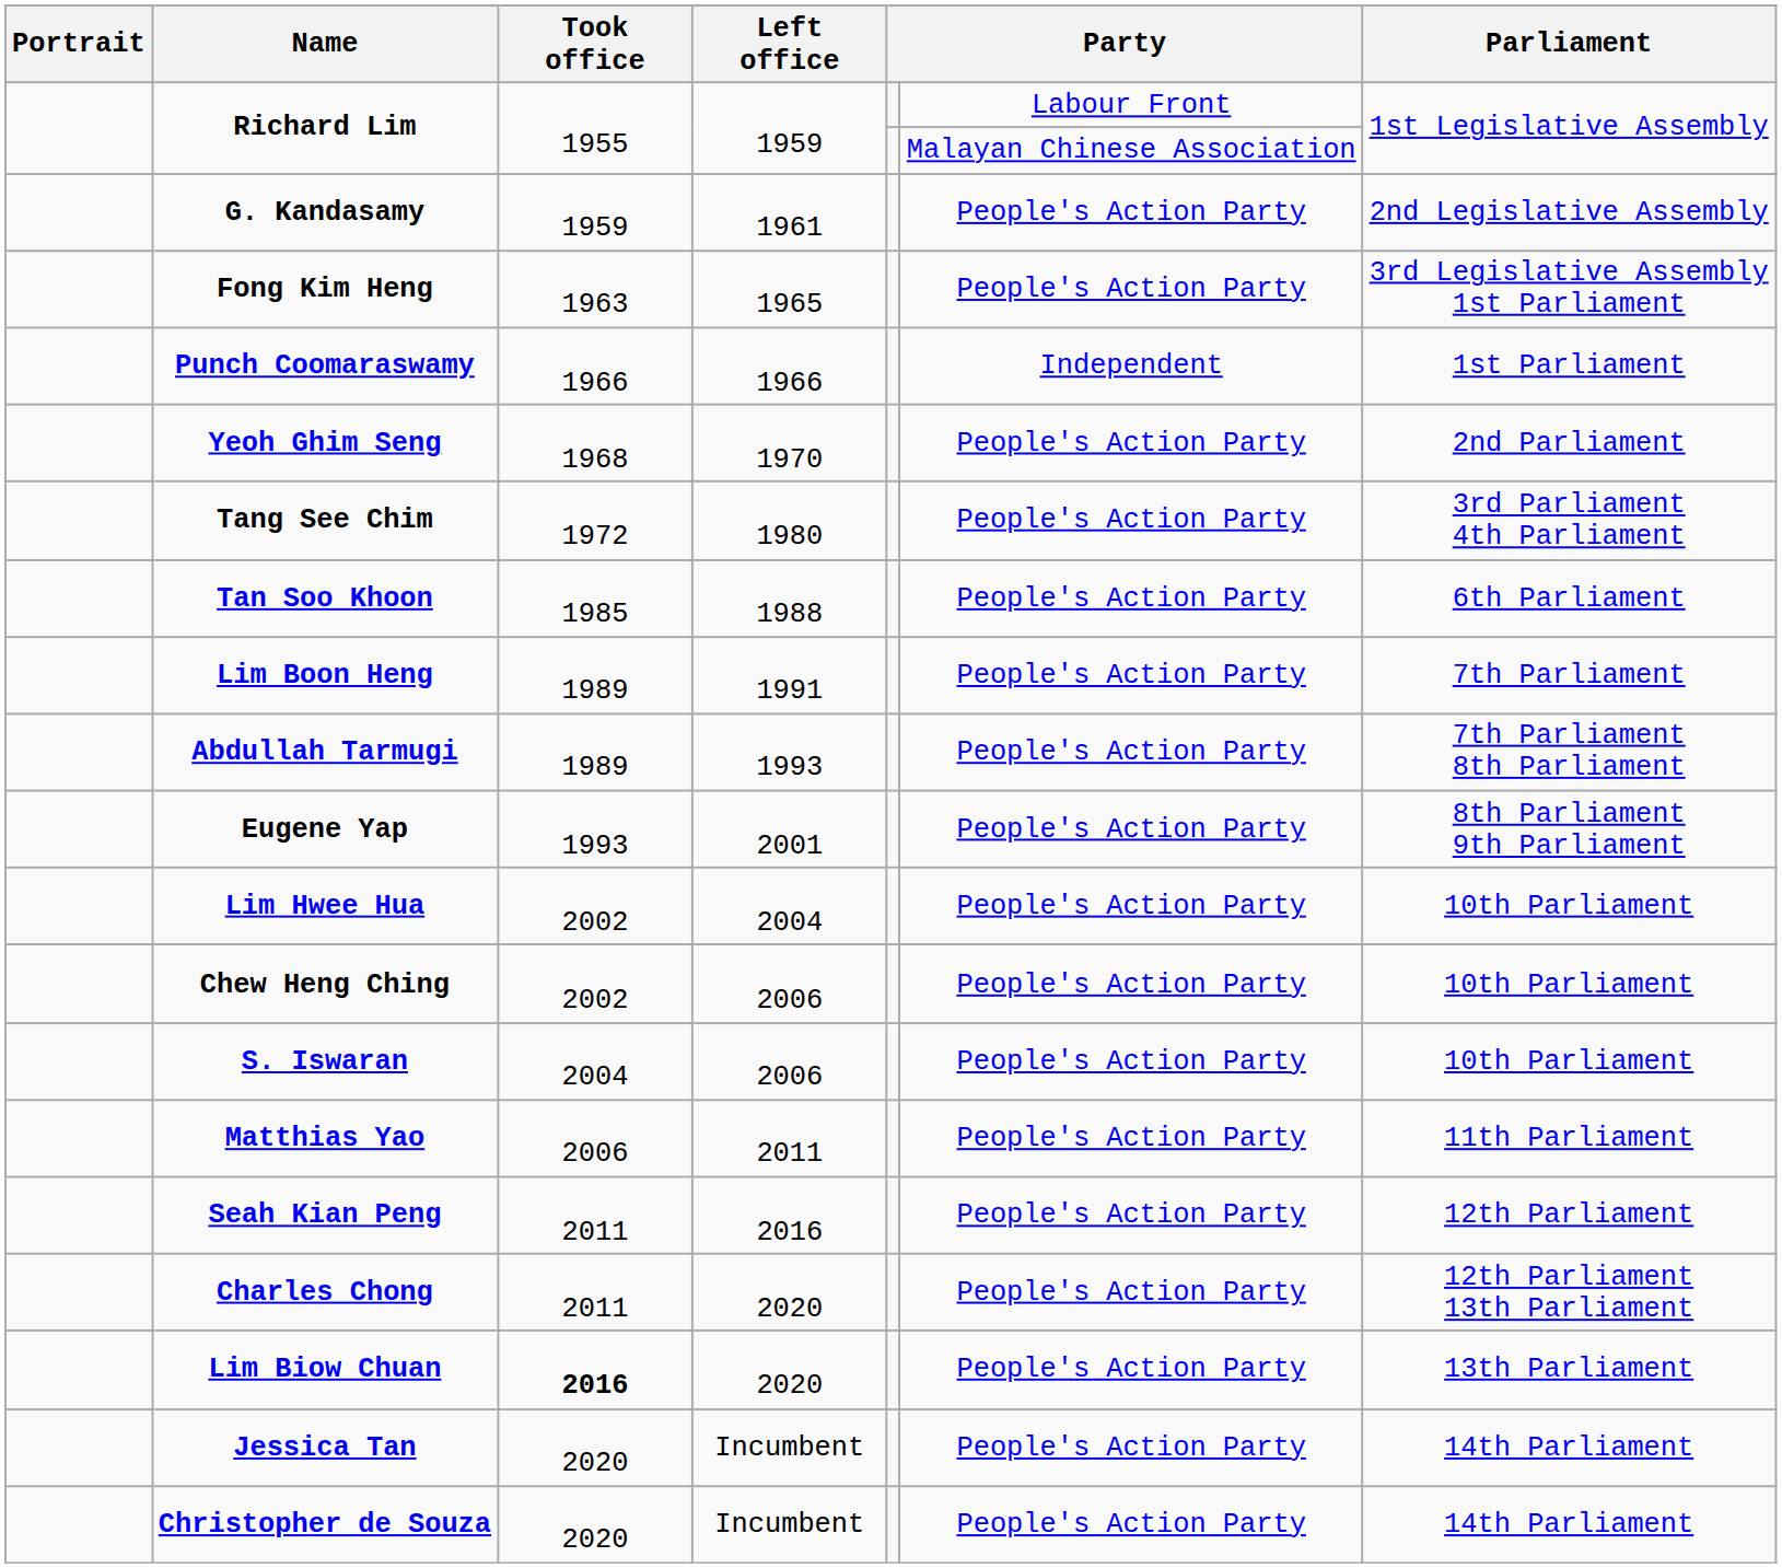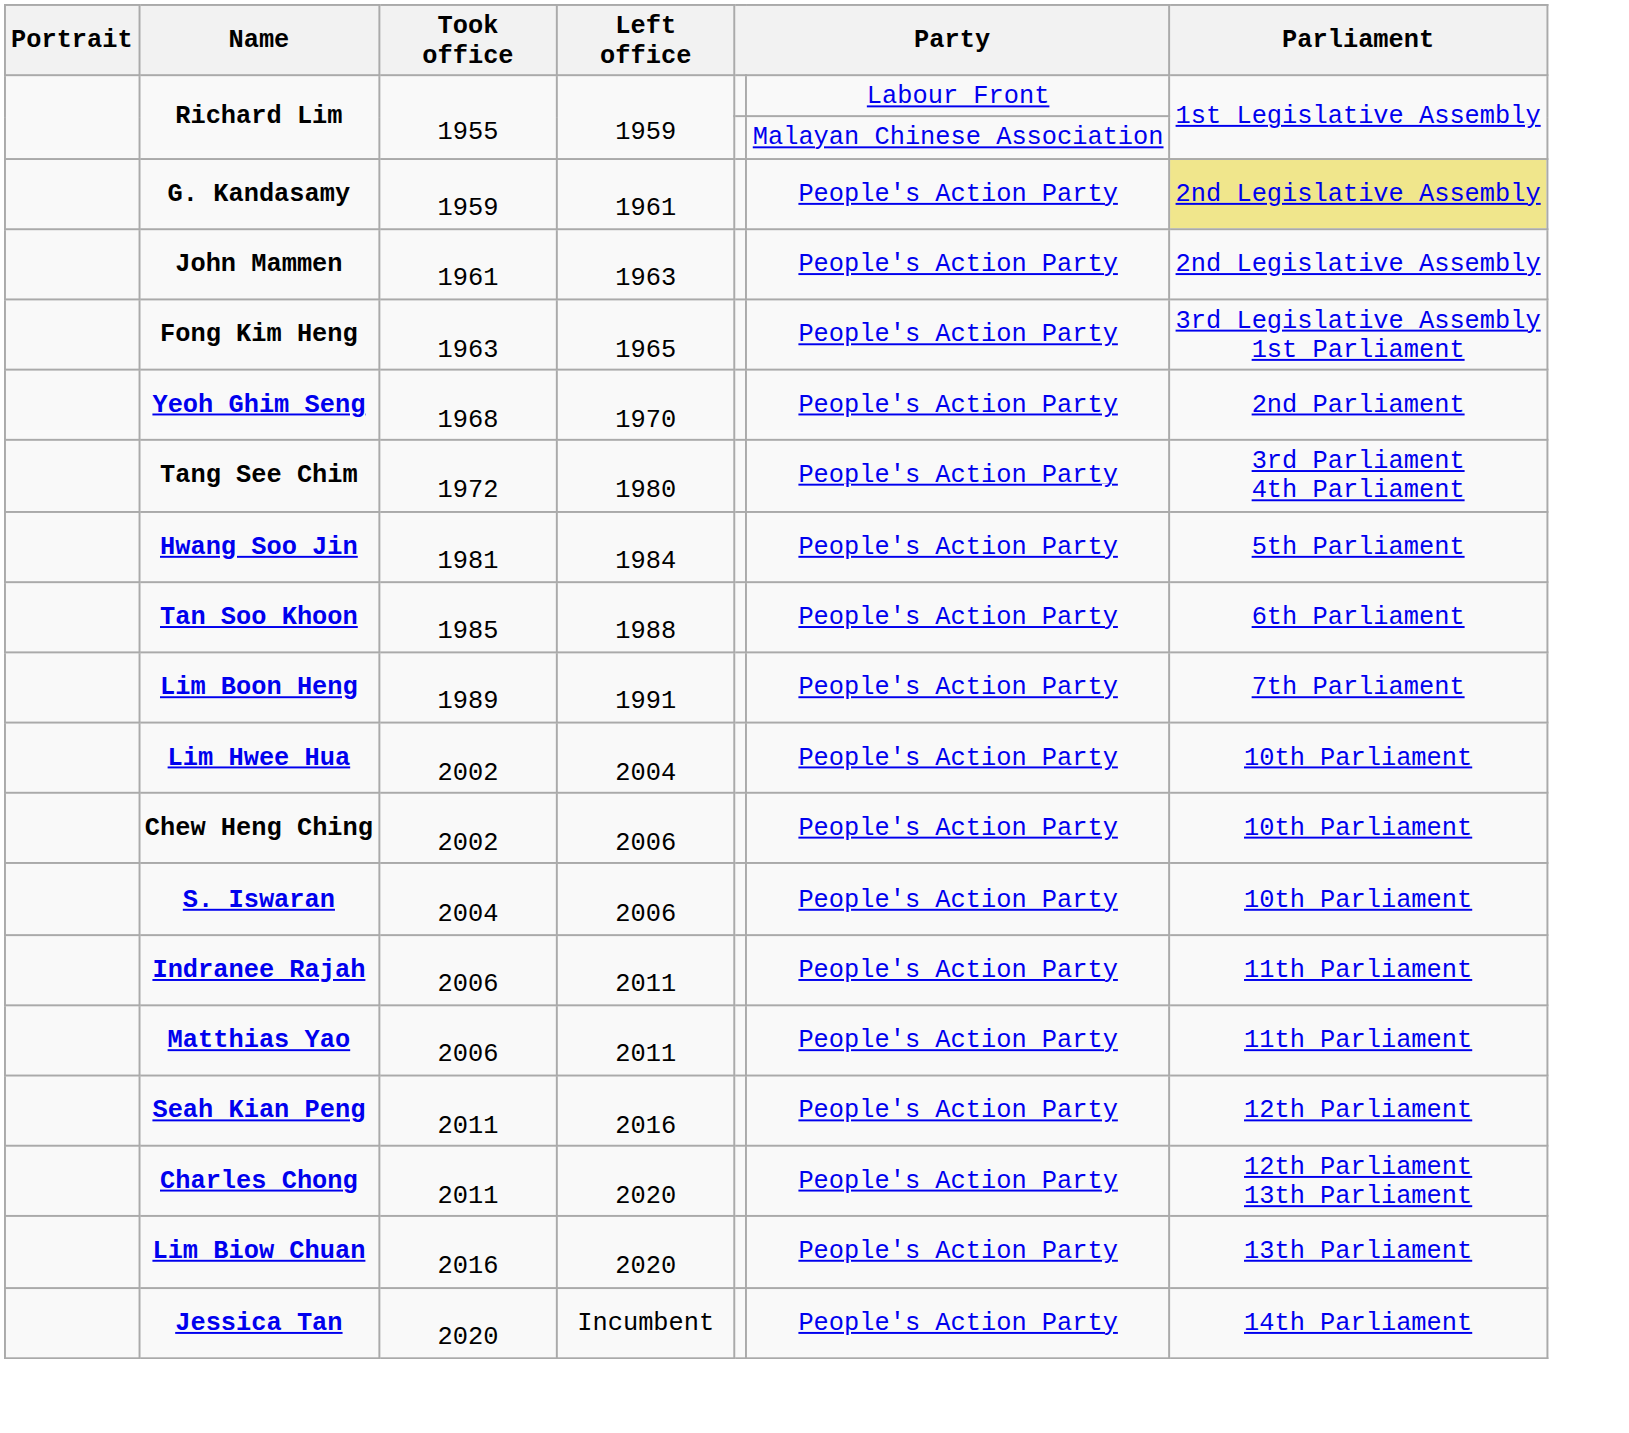G. Kandasamy | Parliament: no background -> khaki background
+ row: John Mammen | 1961 | 1963 | People's Action Party | 2nd Legislative Assembly
- row: Punch Coomaraswamy | 1966 | 1966 | Independent | 1st Parliament
+ row: Hwang Soo Jin | 1981 | 1984 | People's Action Party | 5th Parliament
- row: Abdullah Tarmugi | 1989 | 1993 | People's Action Party | 7th Parliament 8th Parliament
- row: Eugene Yap | 1993 | 2001 | People's Action Party | 8th Parliament 9th Parliament
+ row: Indranee Rajah | 2006 | 2011 | People's Action Party | 11th Parliament
Lim Biow Chuan | Took office: bold -> normal
- row: Christopher de Souza | 2020 | Incumbent | People's Action Party | 14th Parliament
